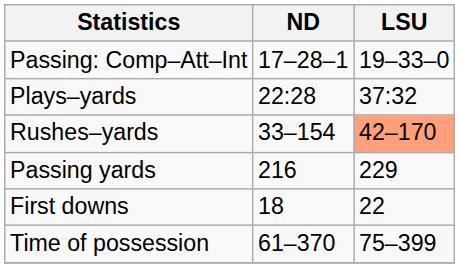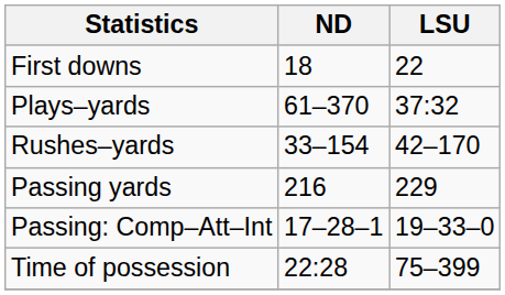rows swapped: First downs <-> Passing: Comp–Att–Int
Plays–yards | ND: 22:28 -> 61–370
Rushes–yards | LSU: lightsalmon background -> no background
Time of possession | ND: 61–370 -> 22:28
